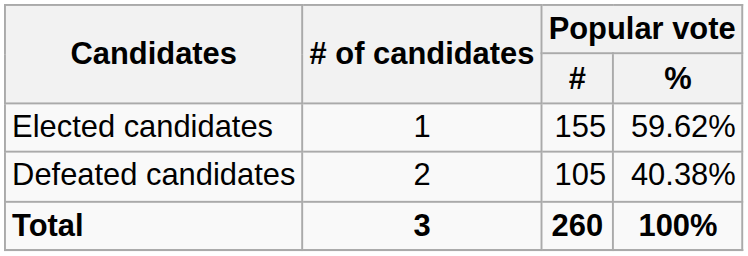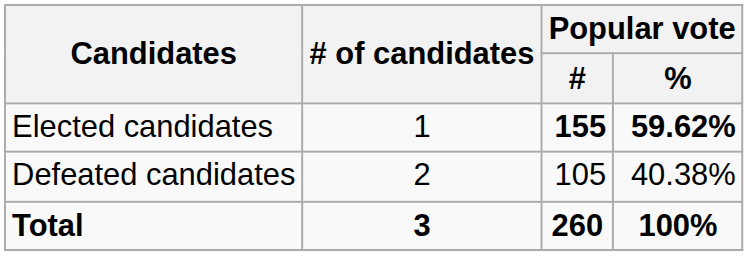Elected candidates | Popular vote / #: normal -> bold
Elected candidates | Popular vote / %: normal -> bold
